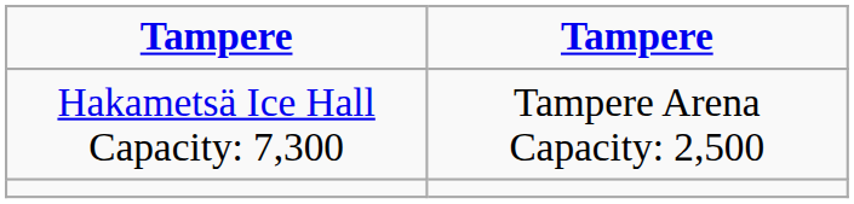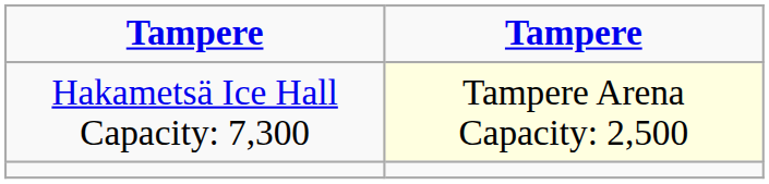Hakametsä Ice Hall Capacity: 7,300 | column 2: no background -> lightyellow background
